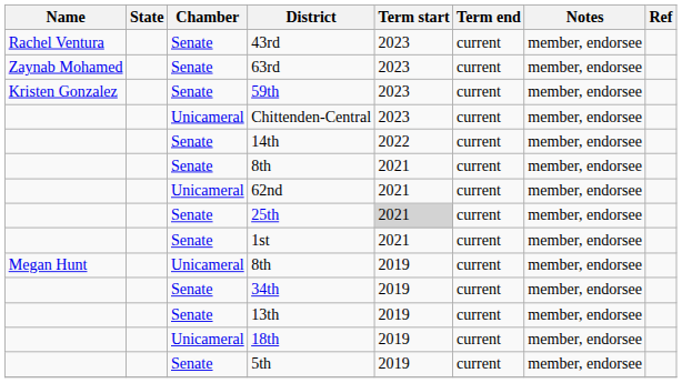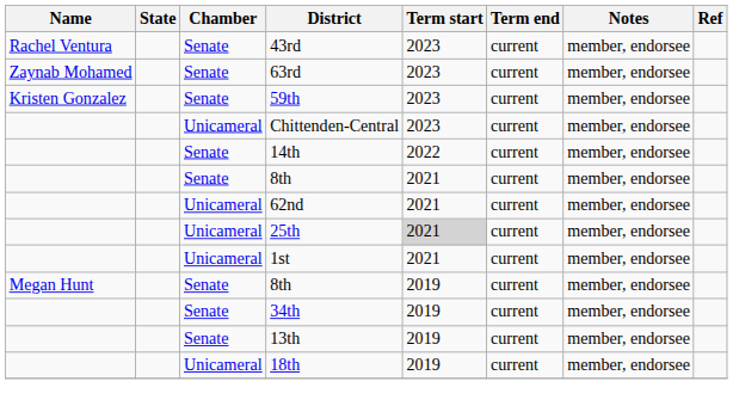25th | Chamber: Senate -> Unicameral
1st | Chamber: Senate -> Unicameral
Megan Hunt / 8th | Chamber: Unicameral -> Senate
- row: Senate | 5th | 2019 | current | member, endorsee
